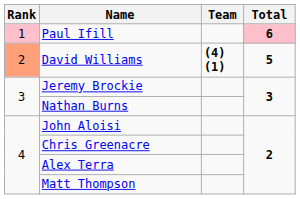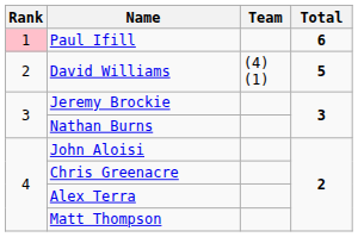Paul Ifill | Total: pink background -> no background
David Williams | Rank: lightsalmon background -> no background
David Williams | Team: bold -> normal
